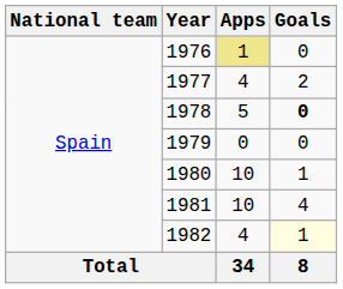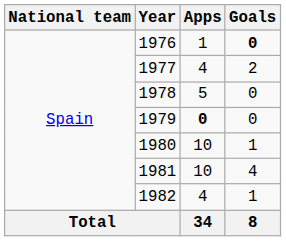1976 | Apps: khaki background -> no background
1976 | Goals: normal -> bold
1978 | Goals: bold -> normal
1979 | Apps: normal -> bold
1982 | Goals: lightyellow background -> no background
